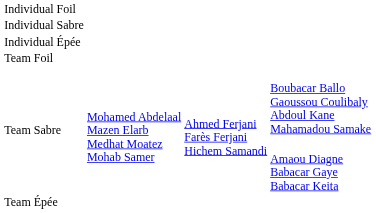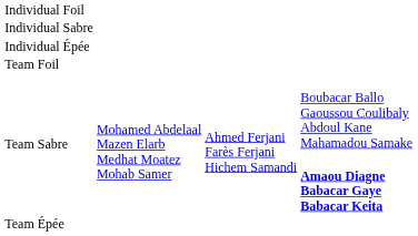Team Sabre / Amaou Diagne Babacar Gaye Babacar Keita | column 4: normal -> bold
